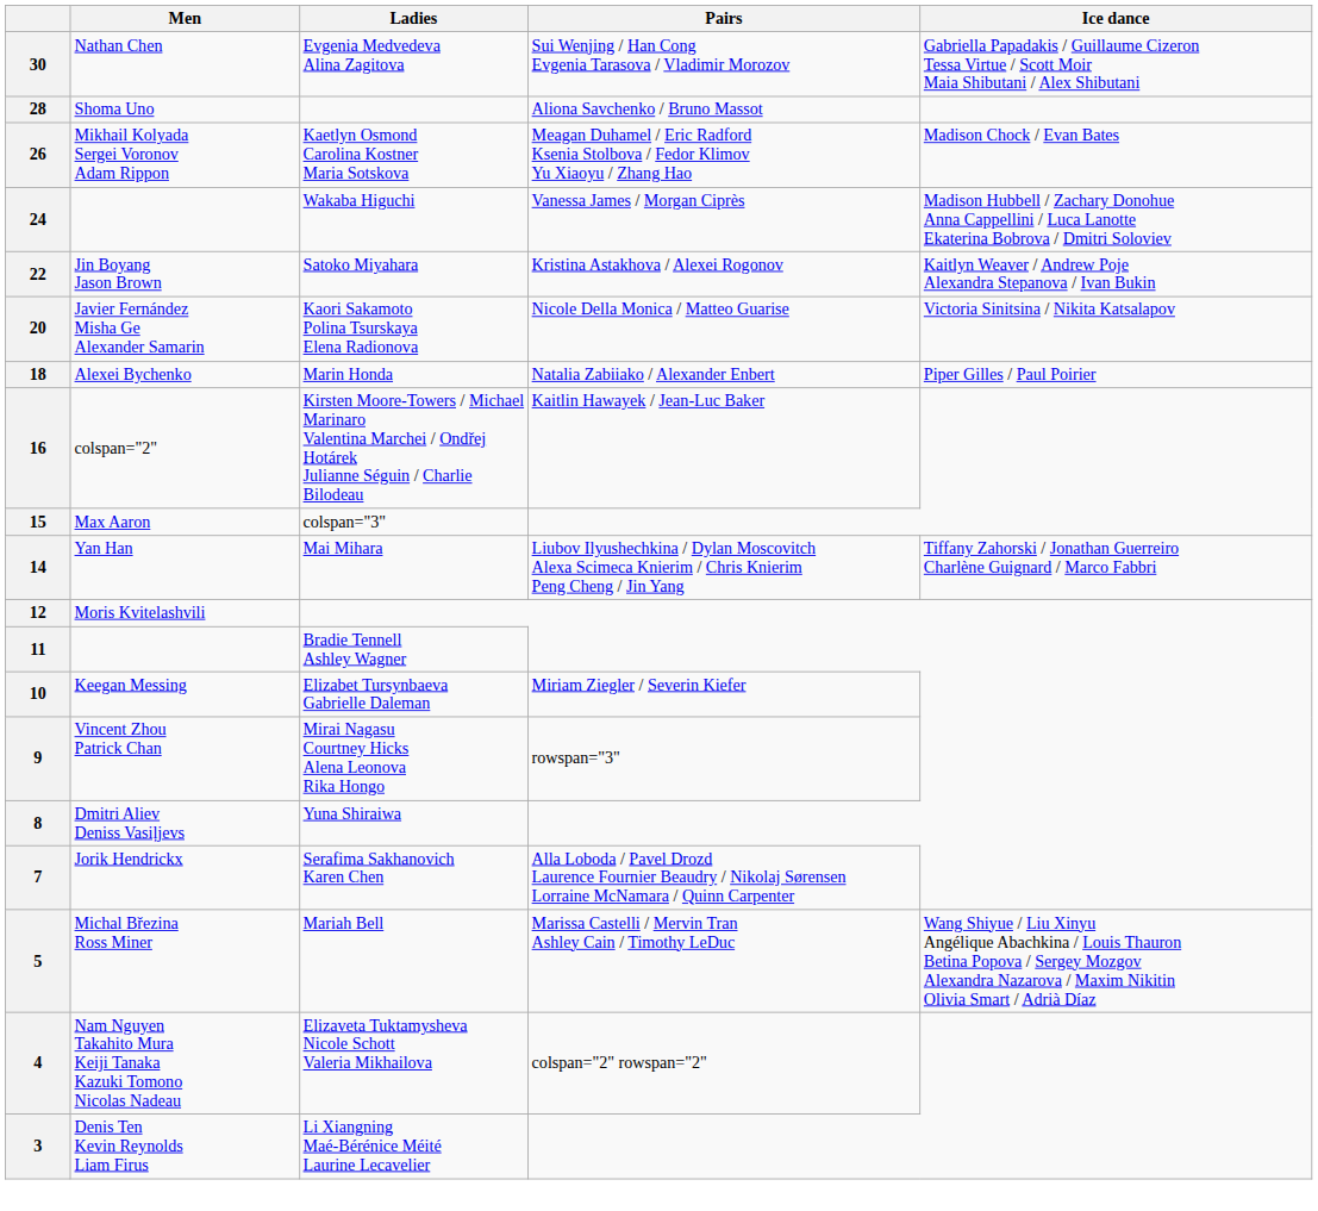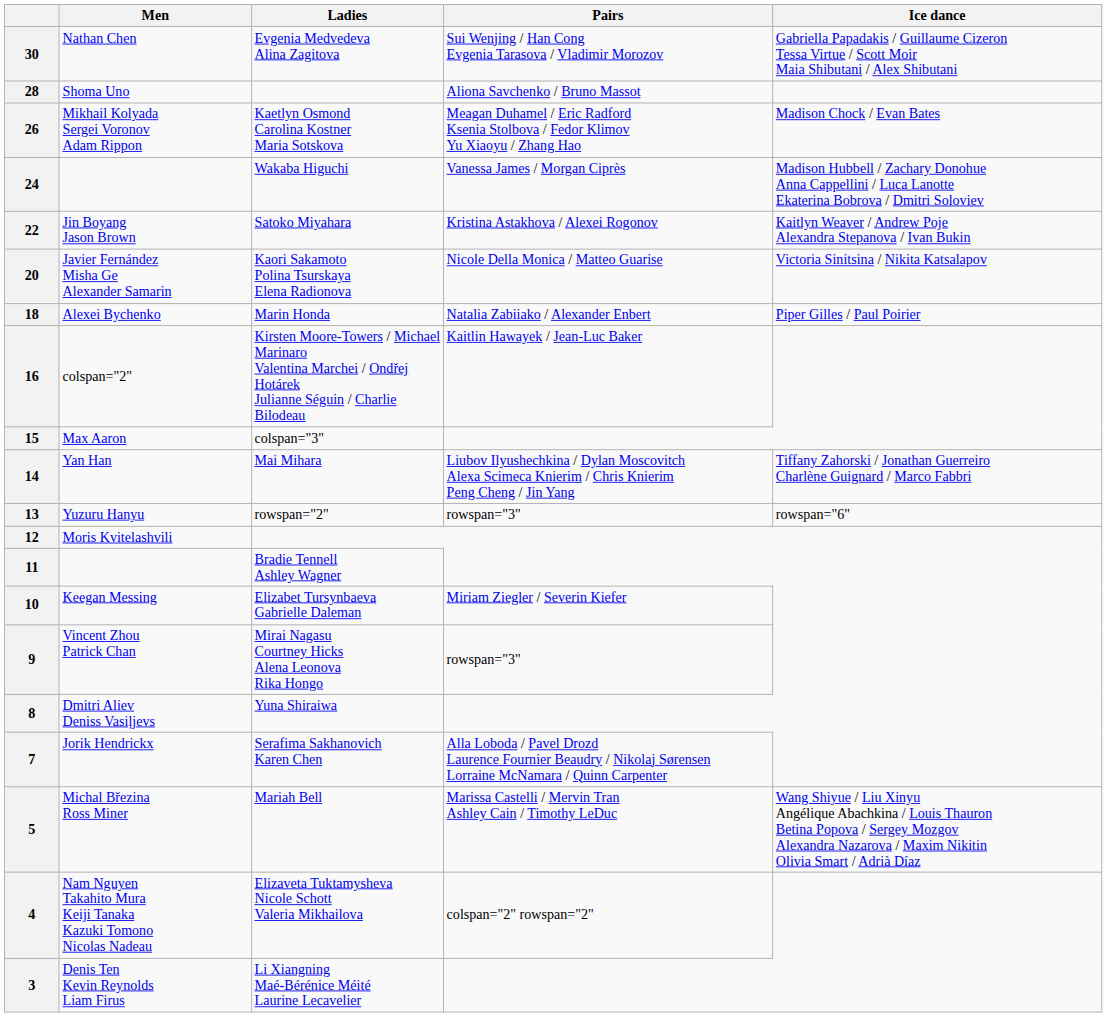+ row: 13 | Yuzuru Hanyu | rowspan="2" | rowspan="3" | rowspan="6"
